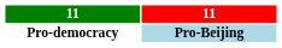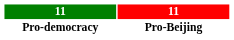Pro-democracy | column 2: lightblue background -> no background
